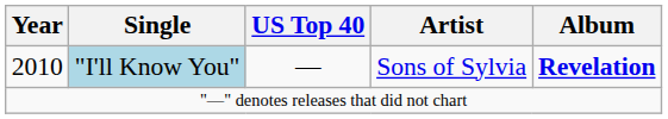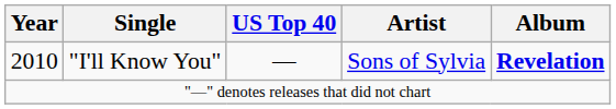2010 | Single: lightblue background -> no background
